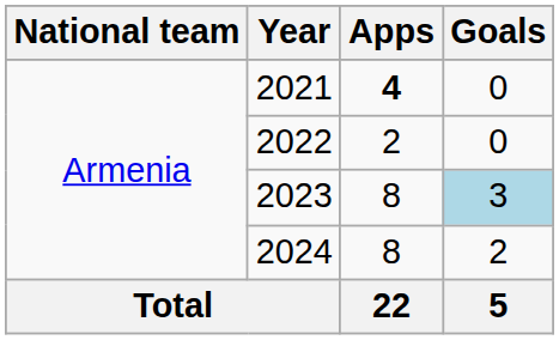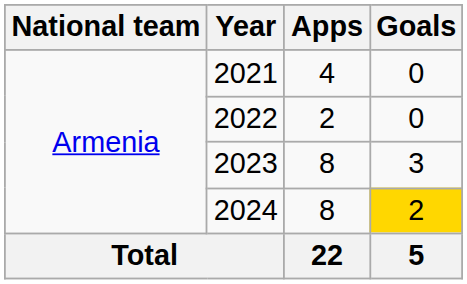2021 | Apps: bold -> normal
2023 | Goals: lightblue background -> no background
2024 | Goals: no background -> gold background
